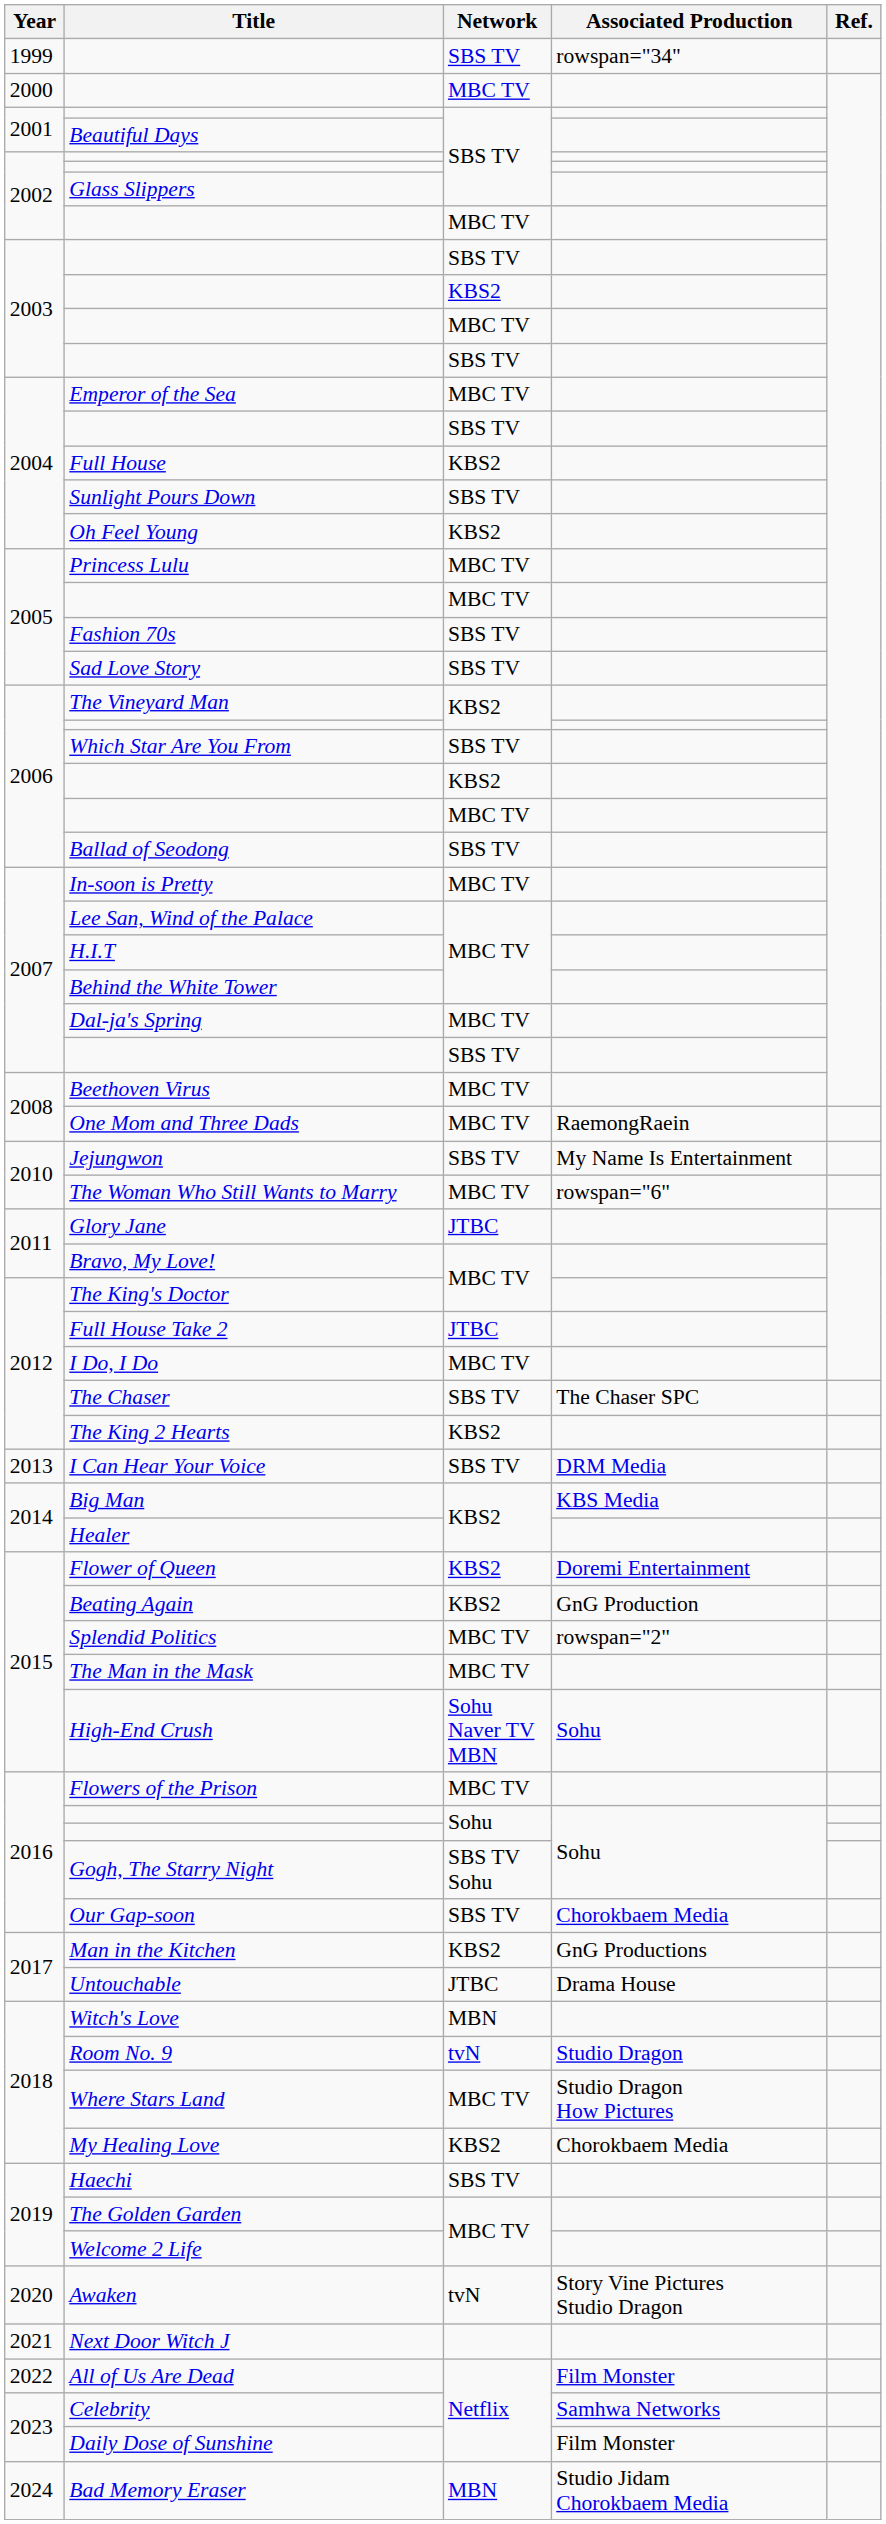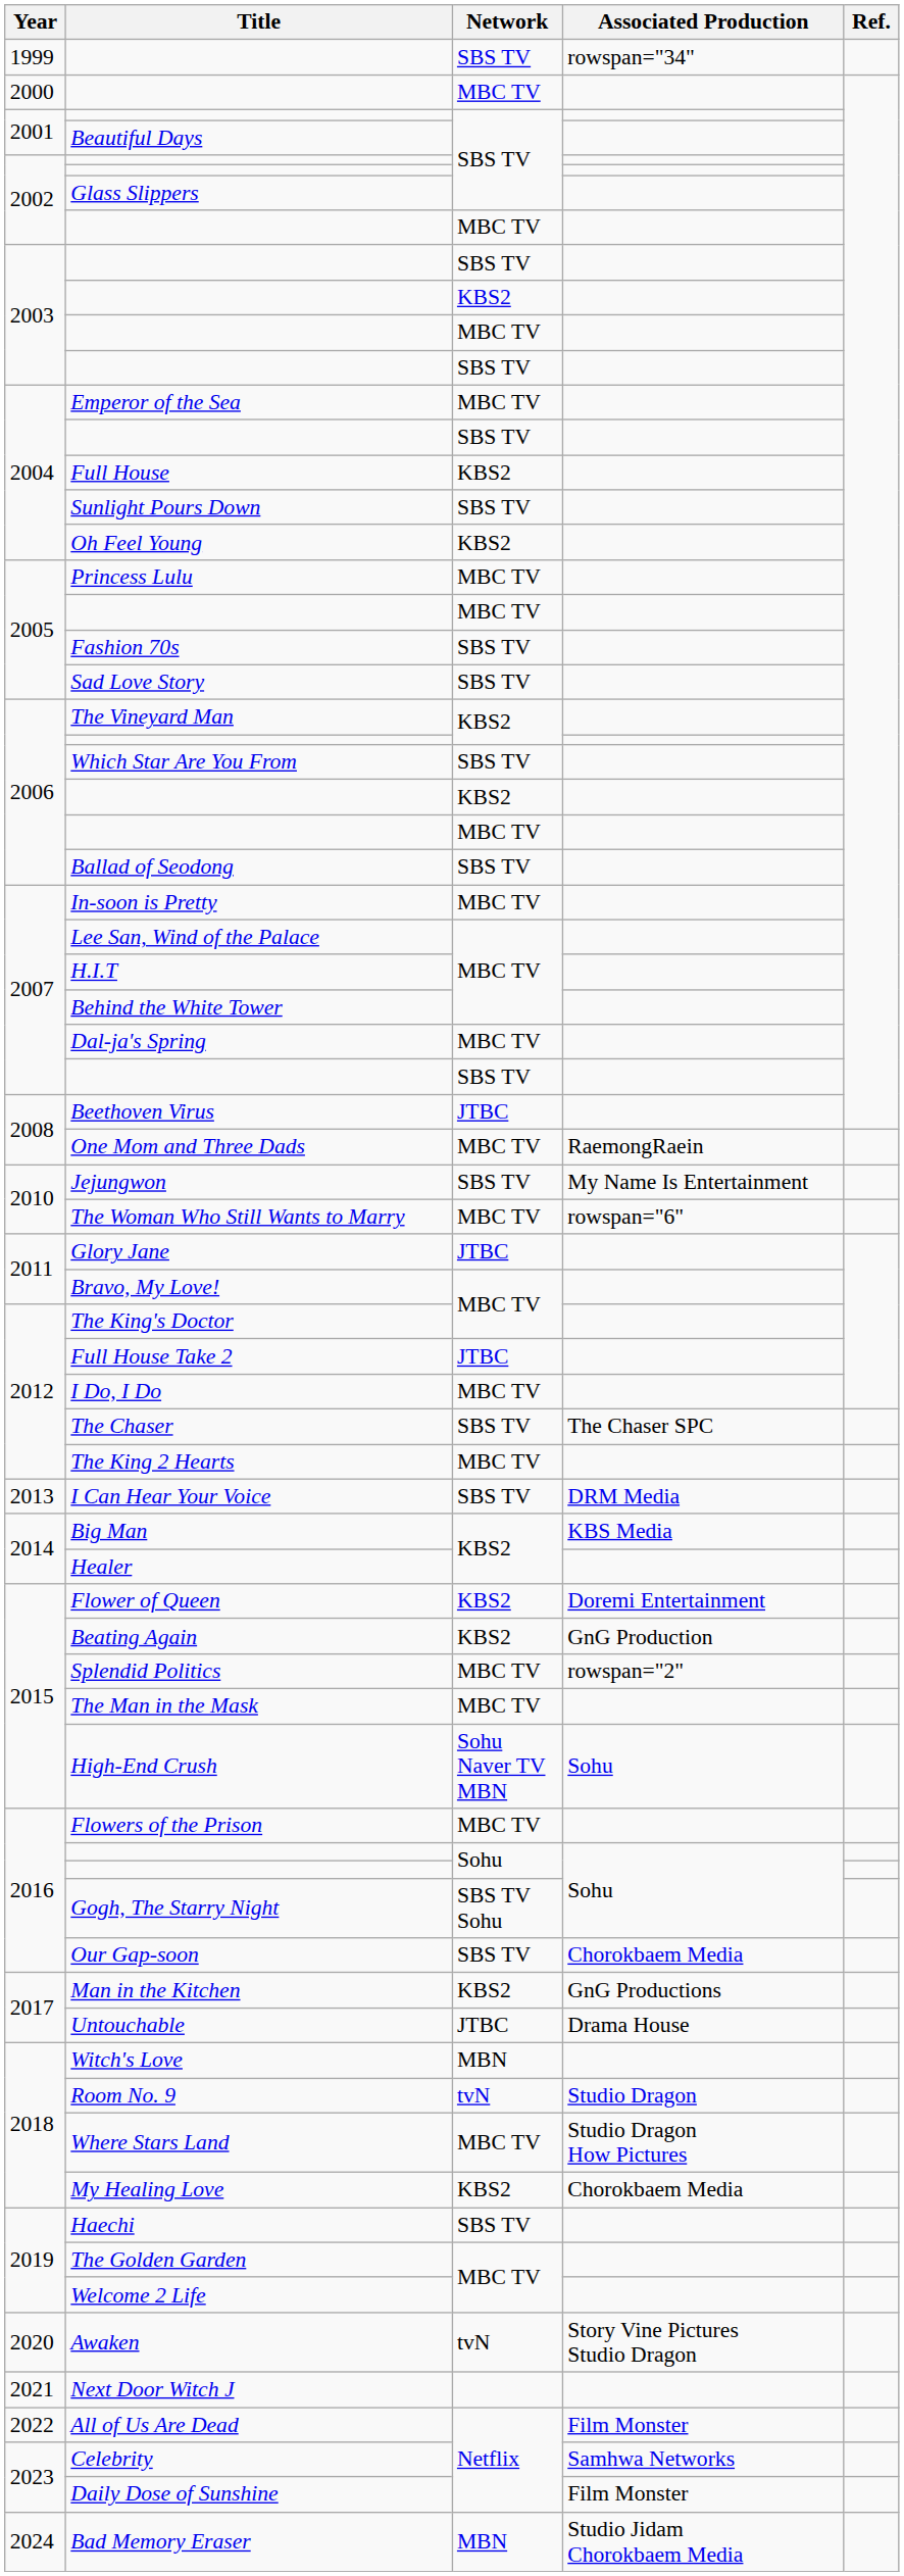Beethoven Virus | Network: MBC TV -> JTBC
The King 2 Hearts | Network: KBS2 -> MBC TV
